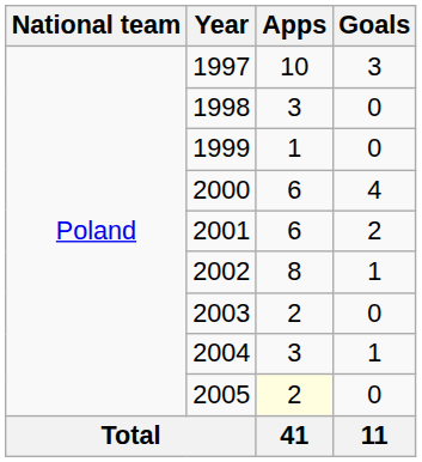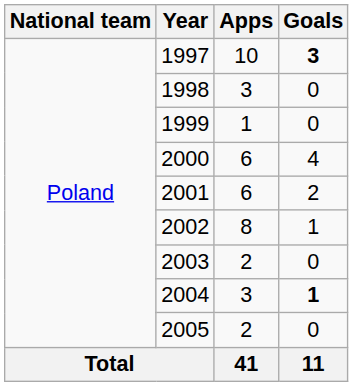1997 | Goals: normal -> bold
2004 | Goals: normal -> bold
2005 | Apps: lightyellow background -> no background
